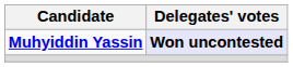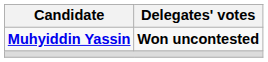Muhyiddin Yassin | Delegates' votes: lavender background -> no background
